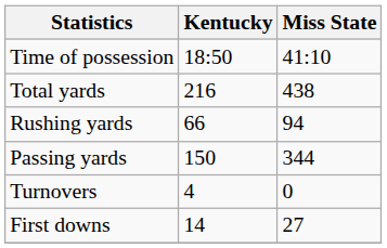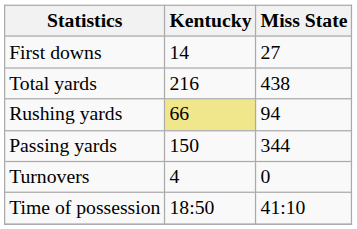rows swapped: First downs <-> Time of possession
Rushing yards | Kentucky: no background -> khaki background
